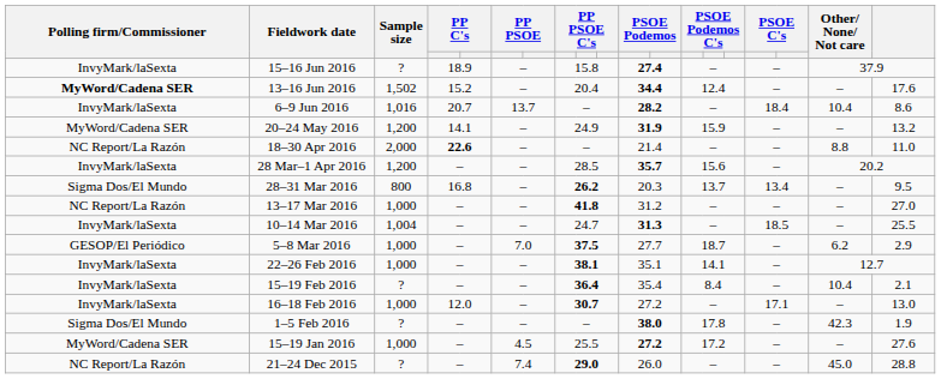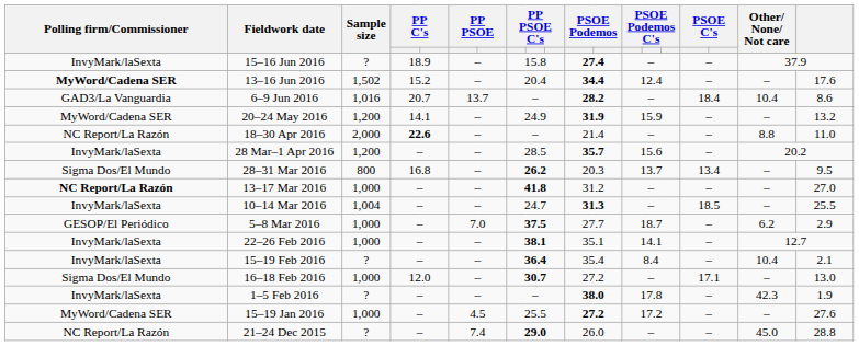6–9 Jun 2016 | Polling firm/Commissioner: InvyMark/laSexta -> GAD3/La Vanguardia
13–17 Mar 2016 | Polling firm/Commissioner: normal -> bold
16–18 Feb 2016 | Polling firm/Commissioner: InvyMark/laSexta -> Sigma Dos/El Mundo
1–5 Feb 2016 | Polling firm/Commissioner: Sigma Dos/El Mundo -> InvyMark/laSexta
